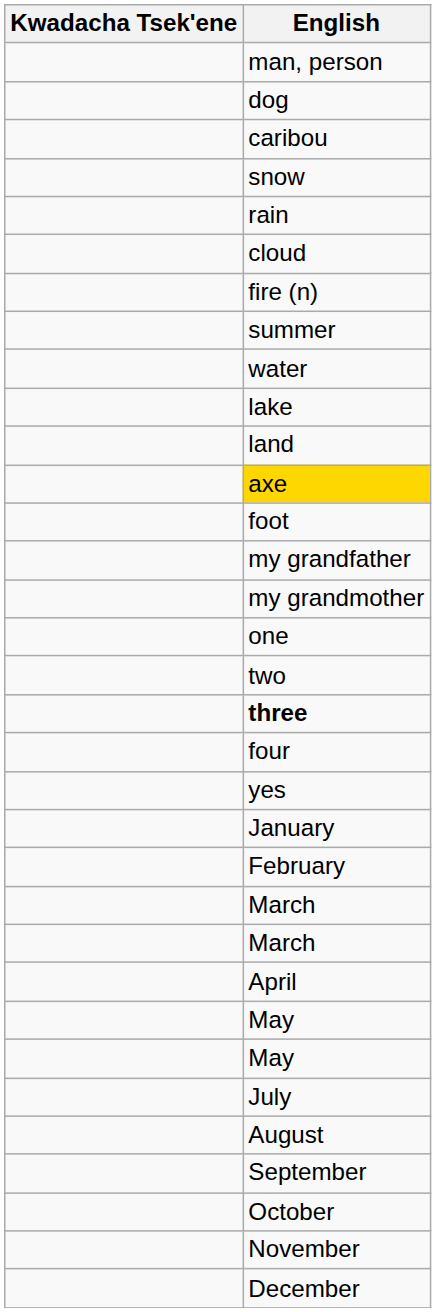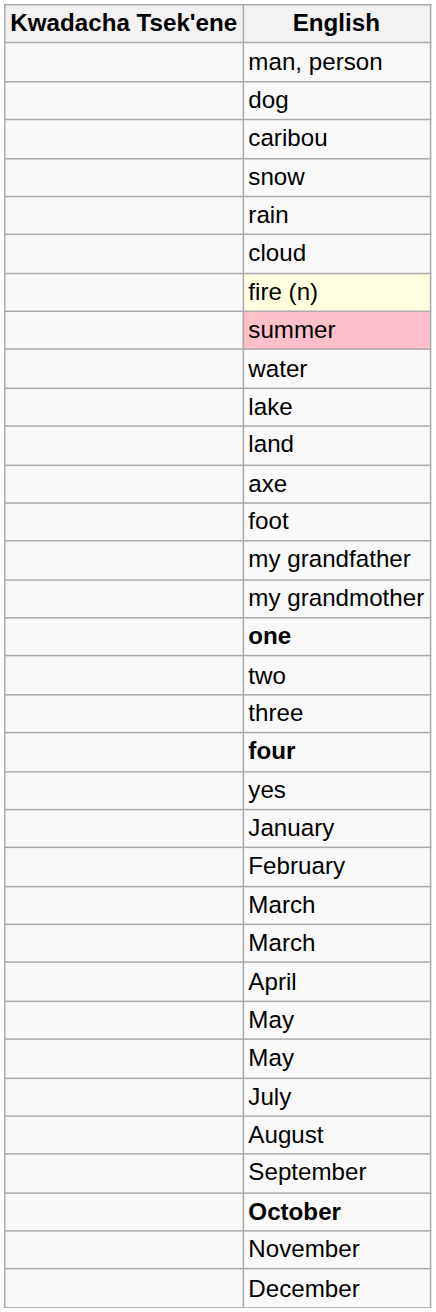row 8 | English: no background -> lightyellow background
row 9 | English: no background -> pink background
row 13 | English: gold background -> no background
row 17 | English: normal -> bold
row 19 | English: bold -> normal
row 20 | English: normal -> bold
row 32 | English: normal -> bold
